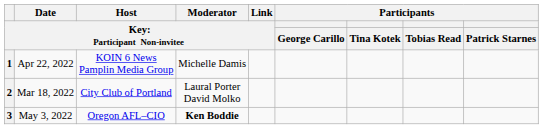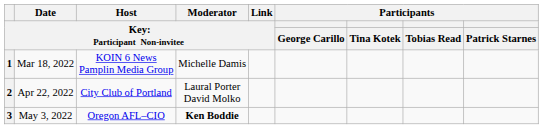1 | column 2: Apr 22, 2022 -> Mar 18, 2022
2 | column 2: Mar 18, 2022 -> Apr 22, 2022
